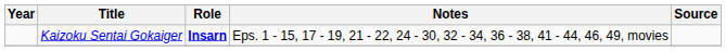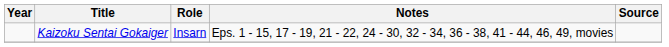Kaizoku Sentai Gokaiger | Role: bold -> normal
